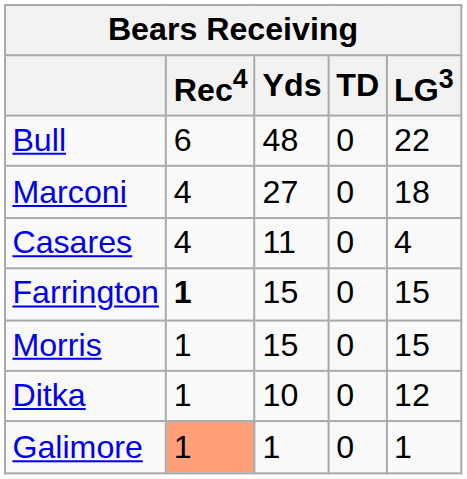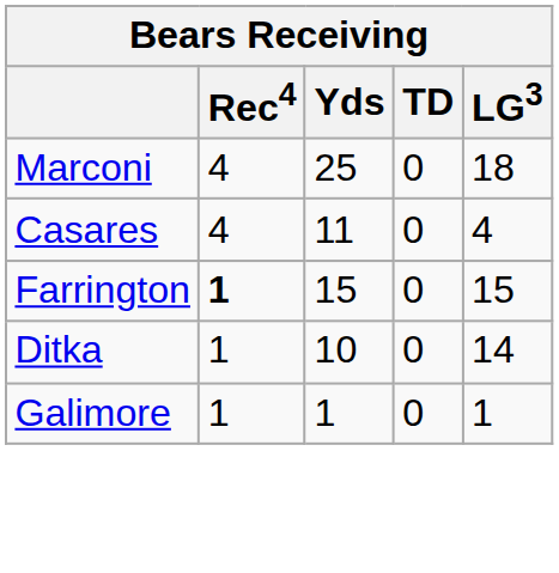- row: Bull | 6 | 48 | 0 | 22
Marconi | Yds: 27 -> 25
- row: Morris | 1 | 15 | 0 | 15
Ditka | LG3: 12 -> 14
Galimore | Rec4: lightsalmon background -> no background
